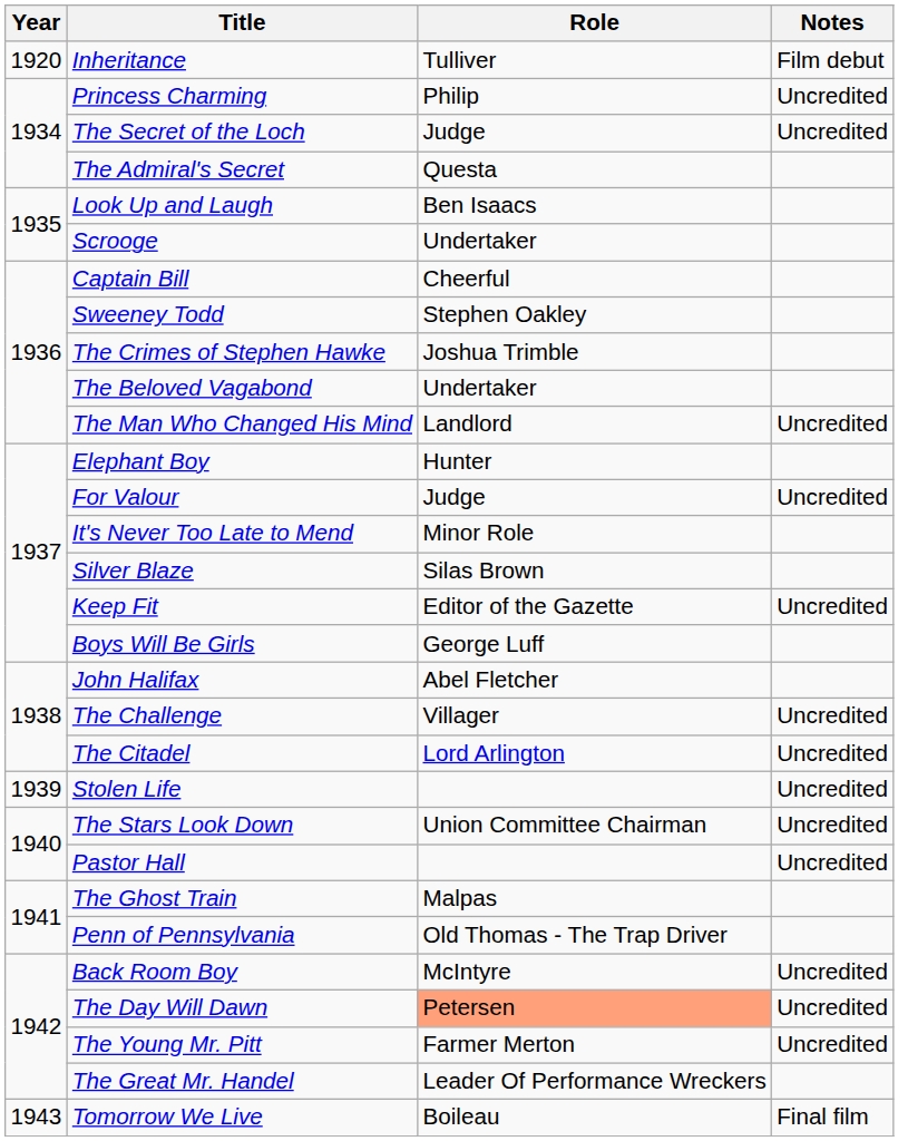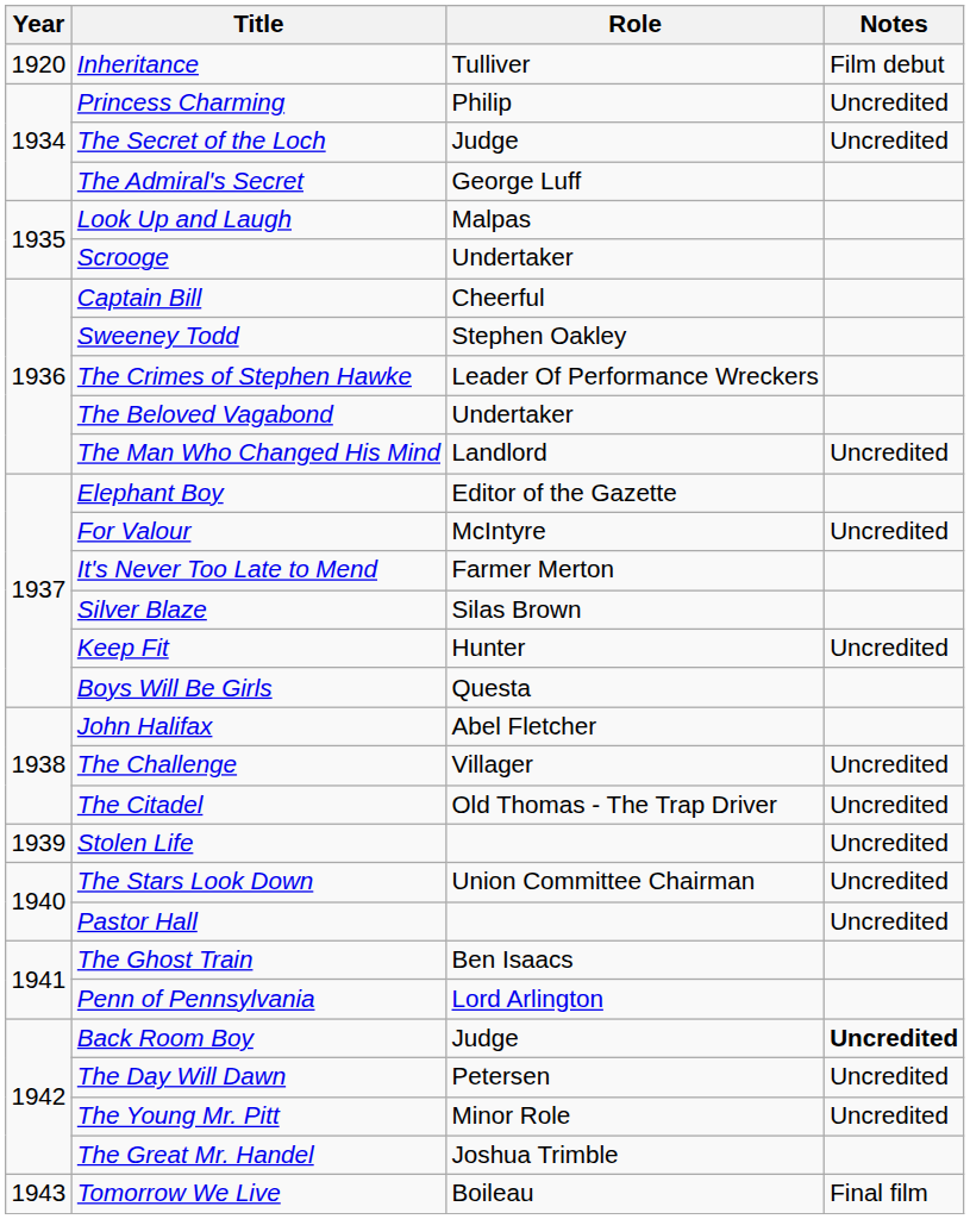The Admiral's Secret | Role: Questa -> George Luff
Look Up and Laugh | Role: Ben Isaacs -> Malpas
The Crimes of Stephen Hawke | Role: Joshua Trimble -> Leader Of Performance Wreckers
Elephant Boy | Role: Hunter -> Editor of the Gazette
For Valour | Role: Judge -> McIntyre
It's Never Too Late to Mend | Role: Minor Role -> Farmer Merton
Keep Fit | Role: Editor of the Gazette -> Hunter
Boys Will Be Girls | Role: George Luff -> Questa
The Citadel | Role: Lord Arlington -> Old Thomas - The Trap Driver
The Ghost Train | Role: Malpas -> Ben Isaacs
Penn of Pennsylvania | Role: Old Thomas - The Trap Driver -> Lord Arlington
Back Room Boy | Role: McIntyre -> Judge
Back Room Boy | Notes: normal -> bold
The Day Will Dawn | Role: lightsalmon background -> no background
The Young Mr. Pitt | Role: Farmer Merton -> Minor Role
The Great Mr. Handel | Role: Leader Of Performance Wreckers -> Joshua Trimble
